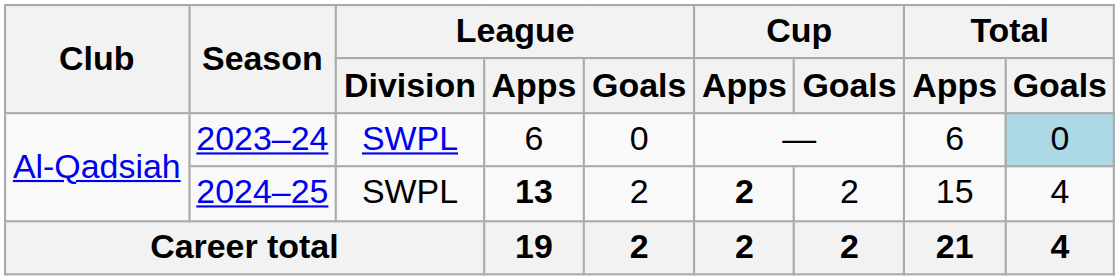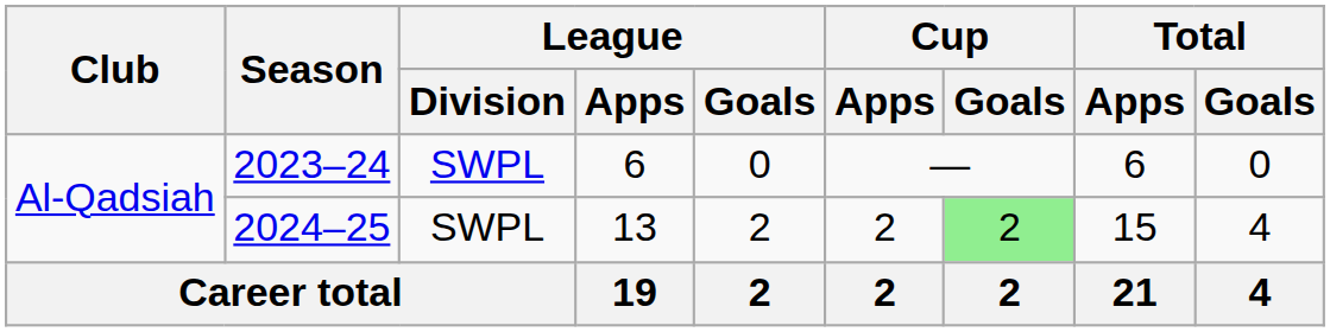2023–24 | Total / Goals: lightblue background -> no background
2024–25 | League / Apps: bold -> normal
2024–25 | Cup / Apps: bold -> normal
2024–25 | Cup / Goals: no background -> lightgreen background
